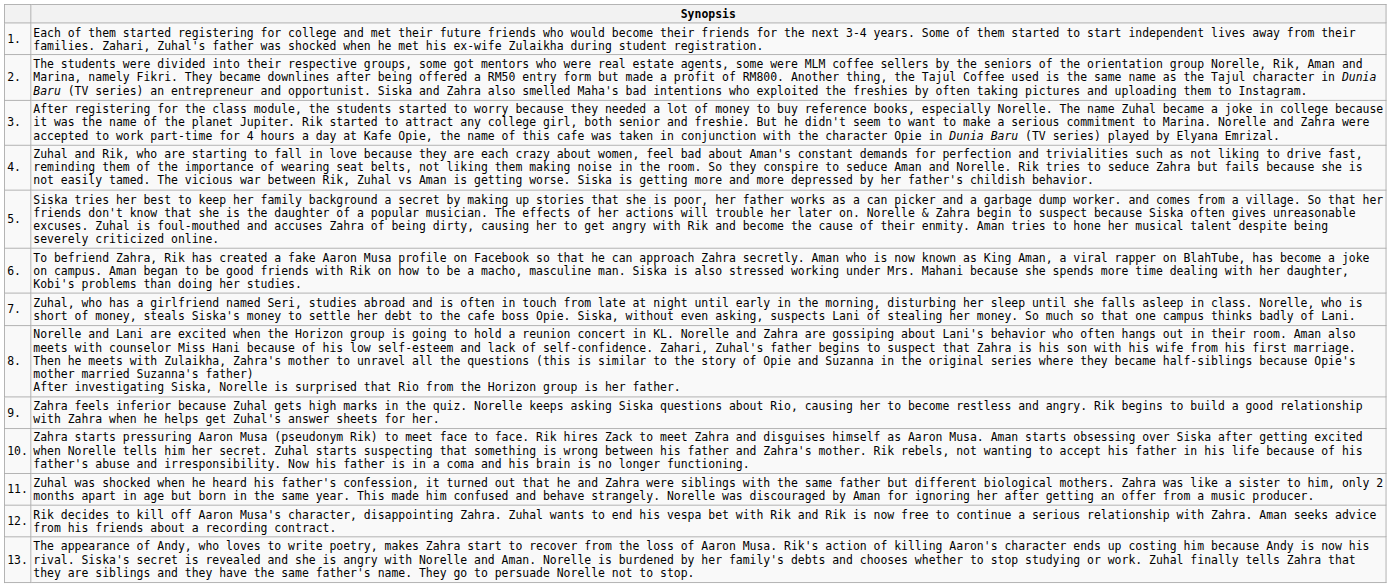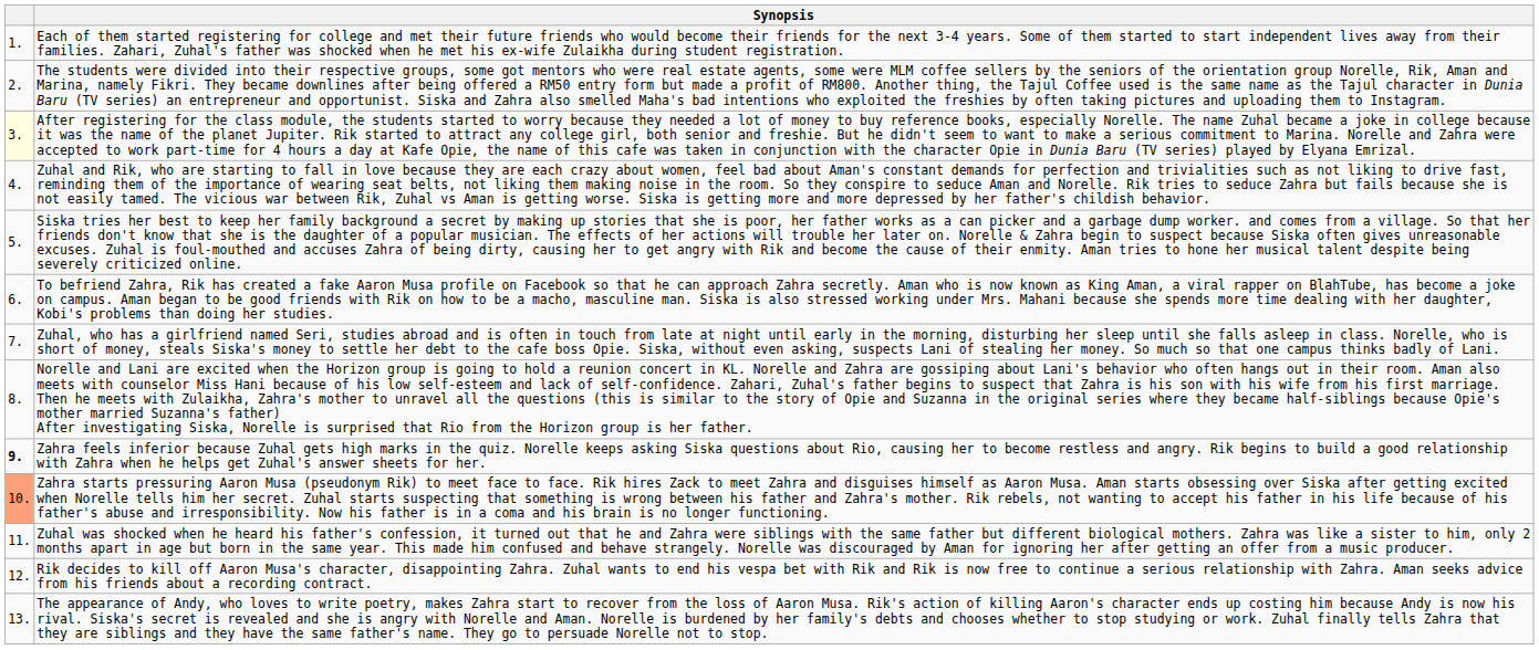row 4 | column 1: no background -> lightyellow background
row 10 | column 1: normal -> bold
row 11 | column 1: no background -> lightsalmon background
